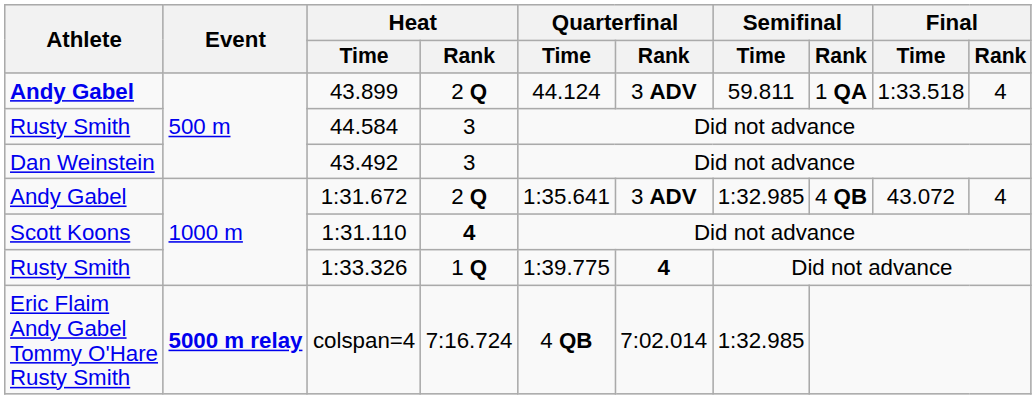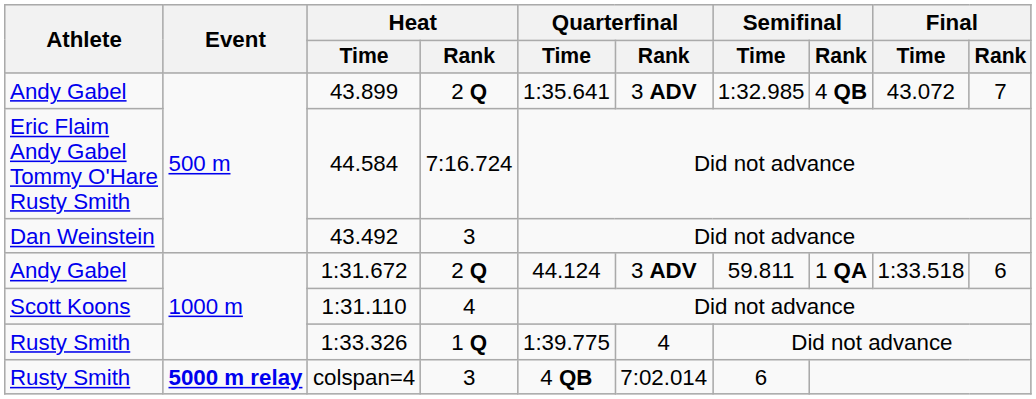43.899 | Athlete: bold -> normal
43.899 | Quarterfinal / Time: 44.124 -> 1:35.641
43.899 | Semifinal / Time: 59.811 -> 1:32.985
43.899 | Semifinal / Rank: 1 QA -> 4 QB
43.899 | Final / Time: 1:33.518 -> 43.072
43.899 | Final / Rank: 4 -> 7
44.584 | Athlete: Rusty Smith -> Eric Flaim Andy Gabel Tommy O'Hare Rusty Smith
44.584 | Heat / Rank: 3 -> 7:16.724
1:31.672 | Quarterfinal / Time: 1:35.641 -> 44.124
1:31.672 | Semifinal / Time: 1:32.985 -> 59.811
1:31.672 | Semifinal / Rank: 4 QB -> 1 QA
1:31.672 | Final / Time: 43.072 -> 1:33.518
1:31.672 | Final / Rank: 4 -> 6
1:31.110 | Heat / Rank: bold -> normal
1:33.326 | Quarterfinal / Rank: bold -> normal
colspan=4 | Athlete: Eric Flaim Andy Gabel Tommy O'Hare Rusty Smith -> Rusty Smith
colspan=4 | Heat / Rank: 7:16.724 -> 3
colspan=4 | Semifinal / Time: 1:32.985 -> 6
